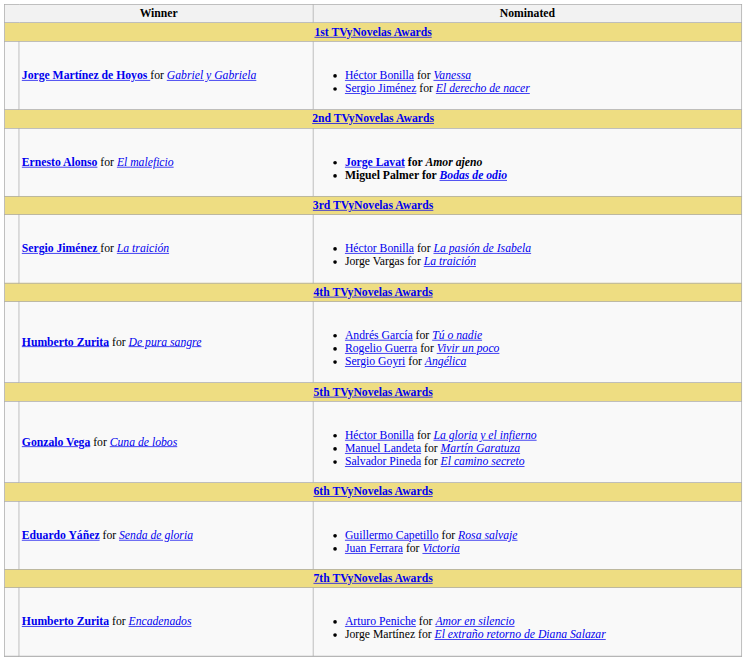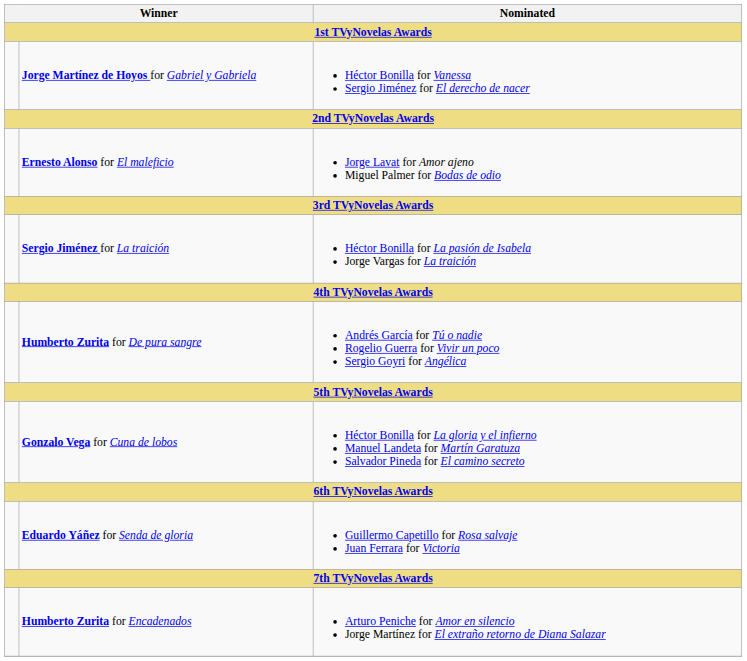Ernesto Alonso for El maleficio | Nominated: bold -> normal
